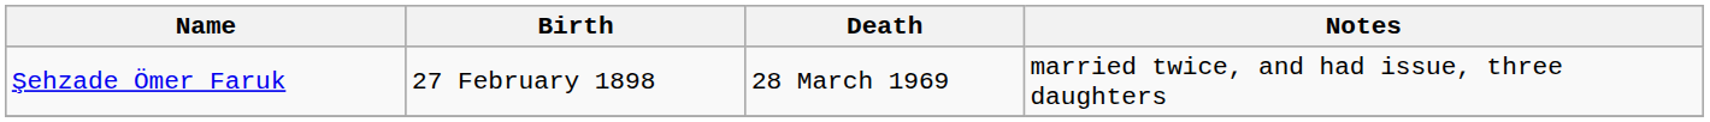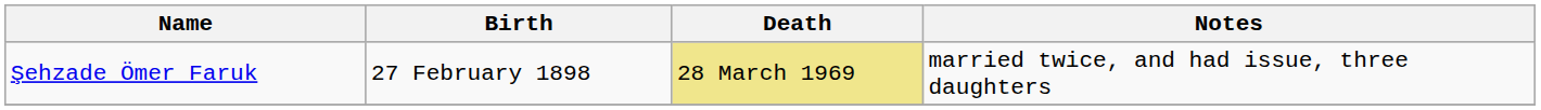Şehzade Ömer Faruk | Death: no background -> khaki background
